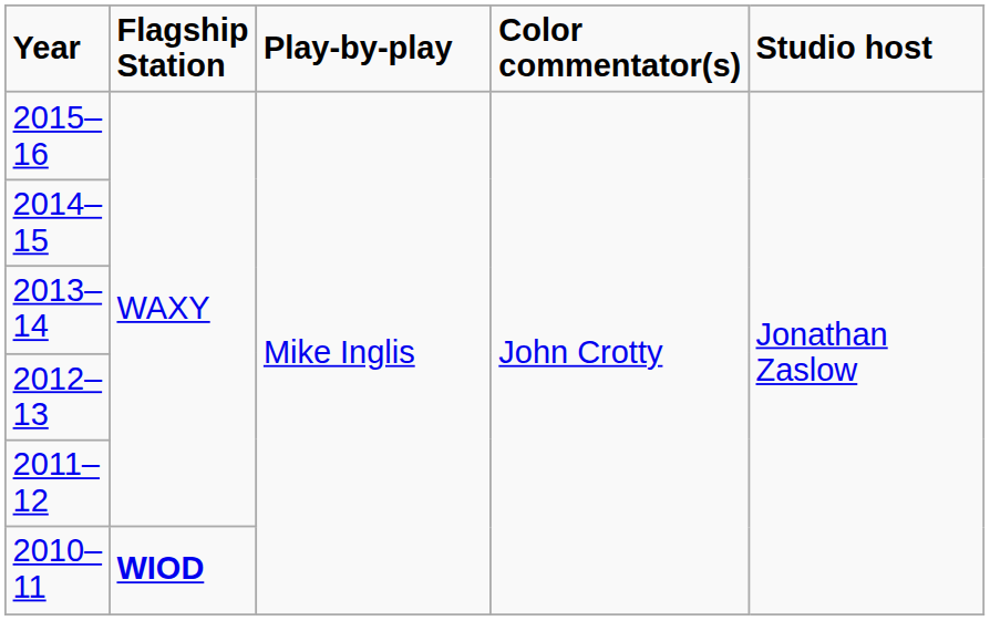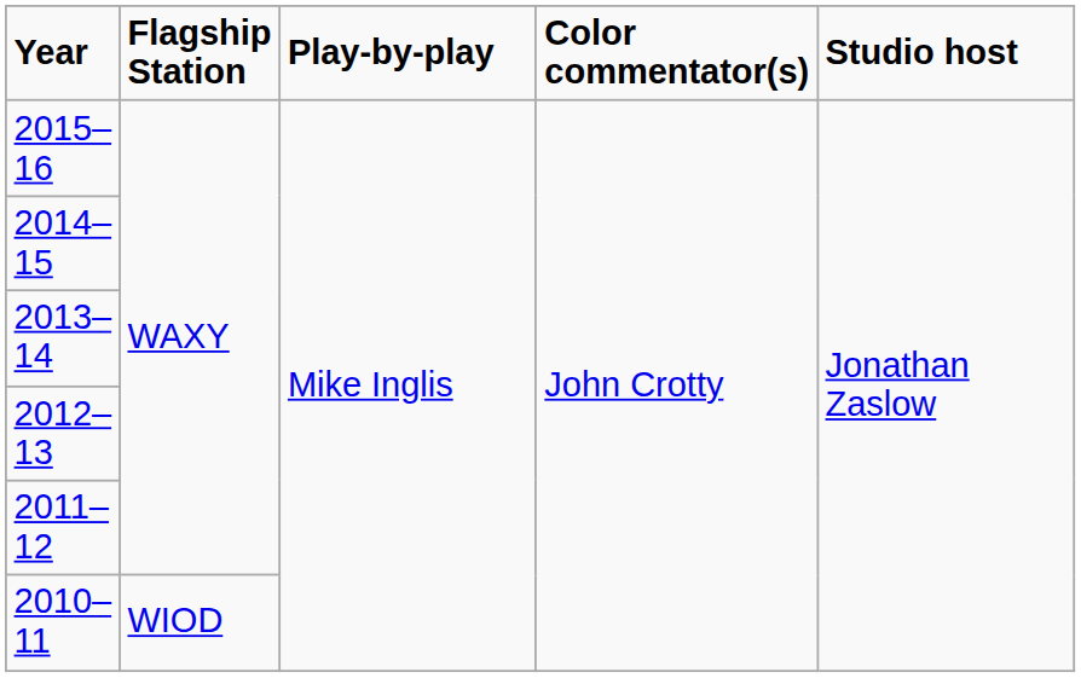2010–11 | Flagship Station: bold -> normal
